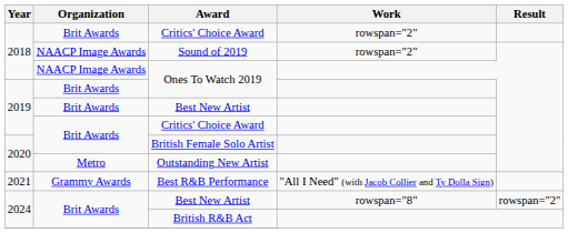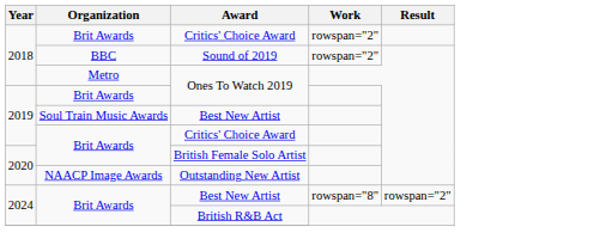Sound of 2019 | Organization: NAACP Image Awards -> BBC
2018 / Ones To Watch 2019 | Organization: NAACP Image Awards -> Metro
2019 / Best New Artist | Organization: Brit Awards -> Soul Train Music Awards
Outstanding New Artist | Organization: Metro -> NAACP Image Awards
- row: 2021 | Grammy Awards | Best R&B Performance | "All I Need" (with Jacob Collier and Ty Dolla Sign)
